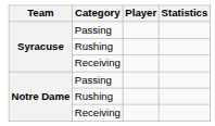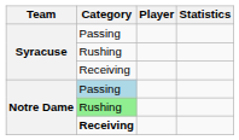Notre Dame / Passing | Category: no background -> lightblue background
Notre Dame / Rushing | Category: no background -> lightgreen background
Notre Dame / Receiving | Category: normal -> bold
